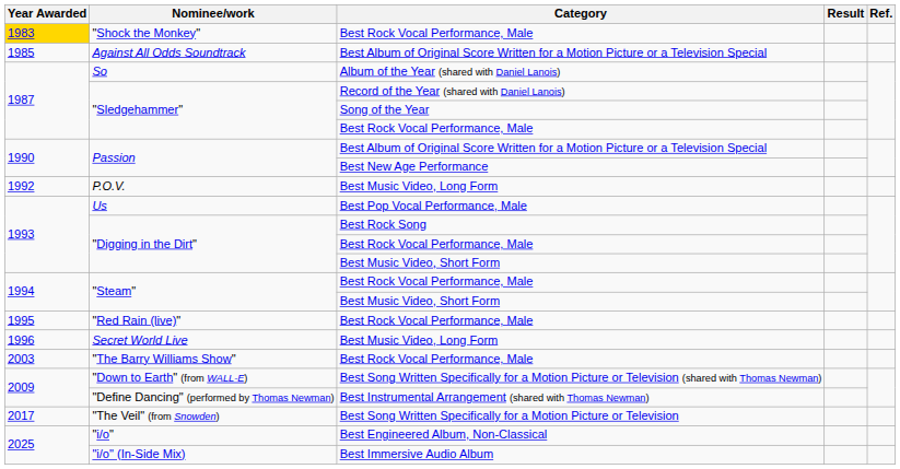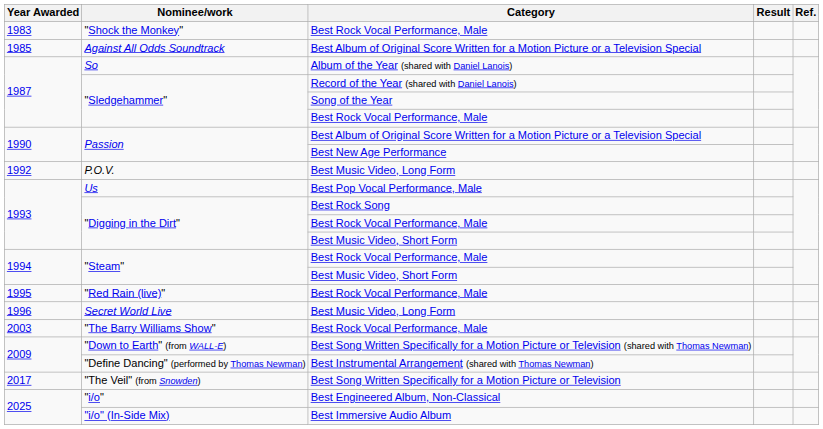"Shock the Monkey" | Year Awarded: gold background -> no background
